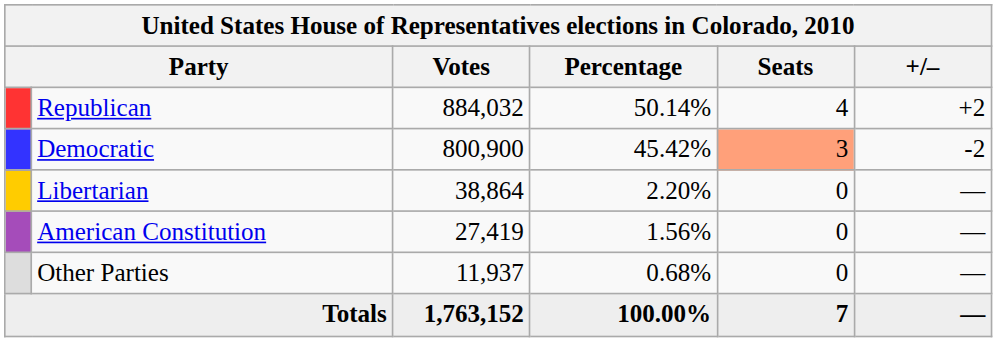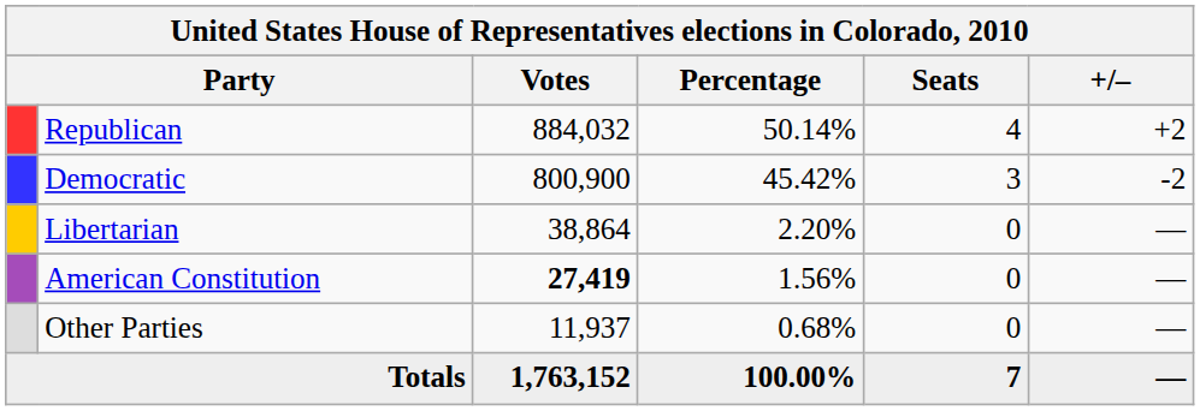Democratic | Seats: lightsalmon background -> no background
American Constitution | Votes: normal -> bold
